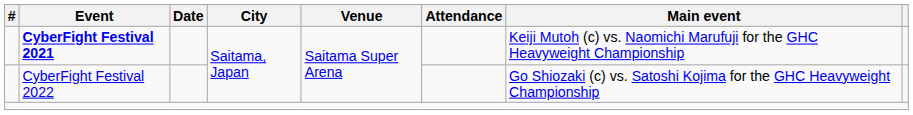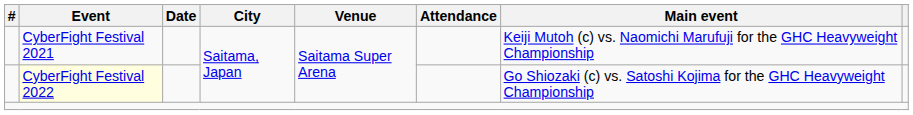CyberFight Festival 2021 | Event: bold -> normal
CyberFight Festival 2022 | Event: no background -> lightyellow background
